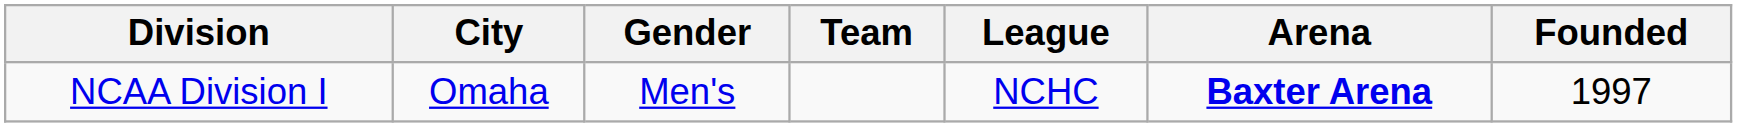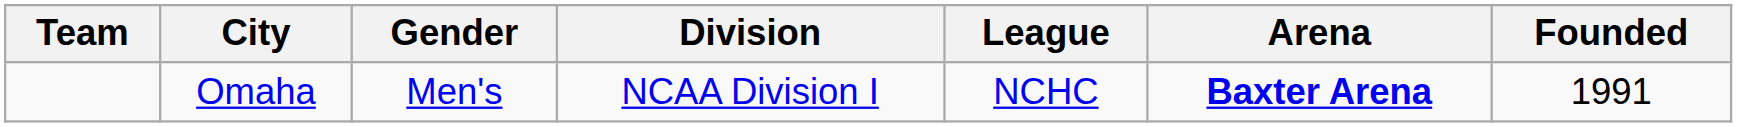columns swapped: Team <-> Division
Omaha | Founded: 1997 -> 1991
